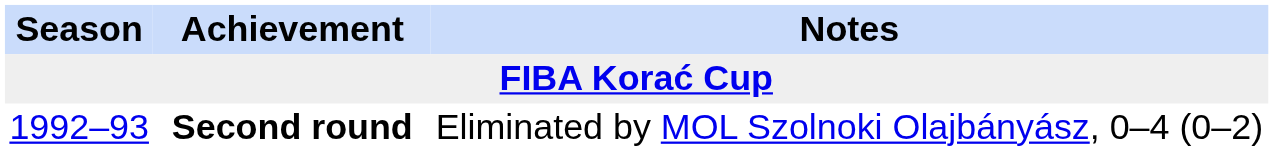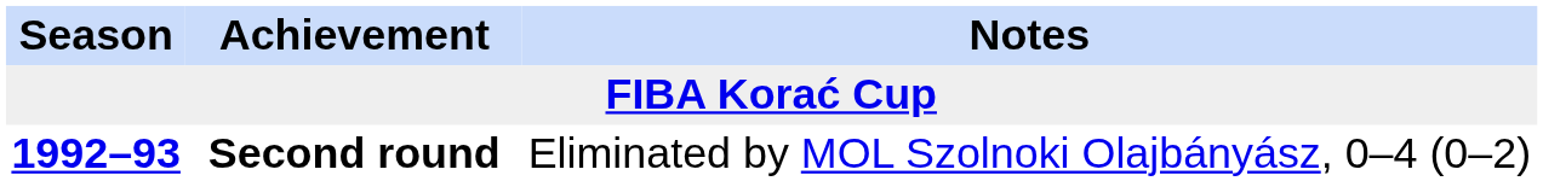Second round | Season: normal -> bold
